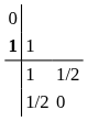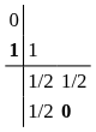row 3 | column 2: 1 -> 1/2
row 4 | column 3: normal -> bold
